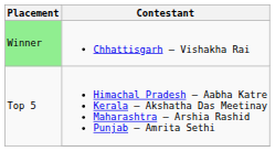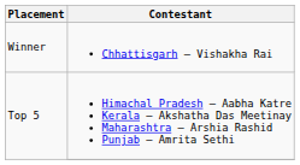row 2 | Placement: lightgreen background -> no background
